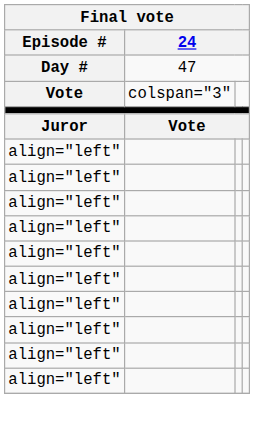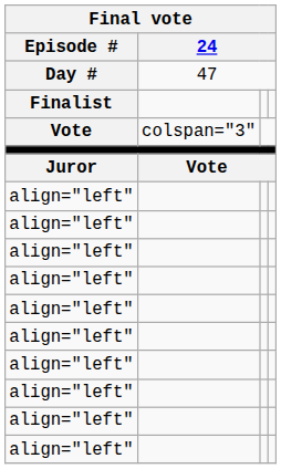+ row: Finalist
